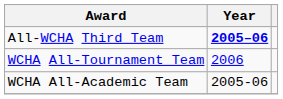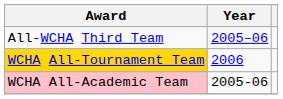row 2 | Year: bold -> normal
row 3 | Award: no background -> gold background
row 4 | Award: no background -> pink background
